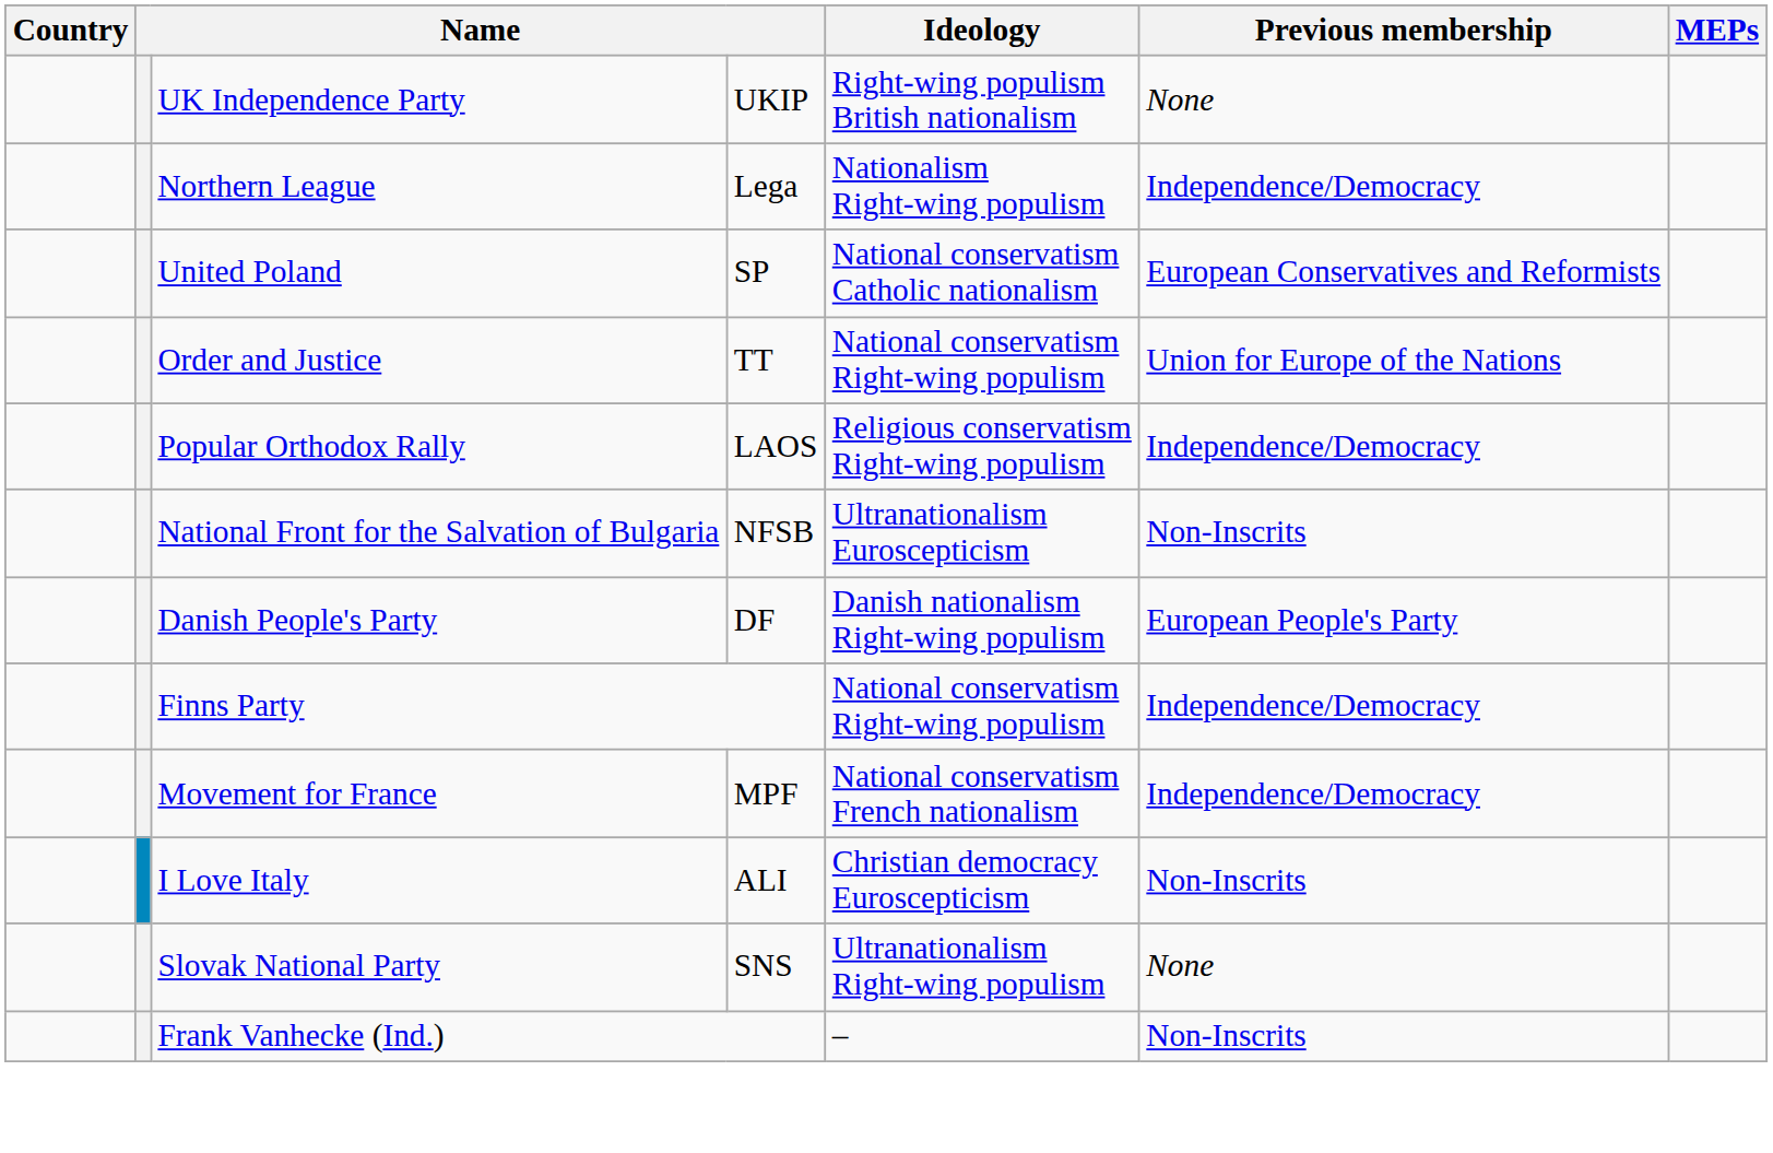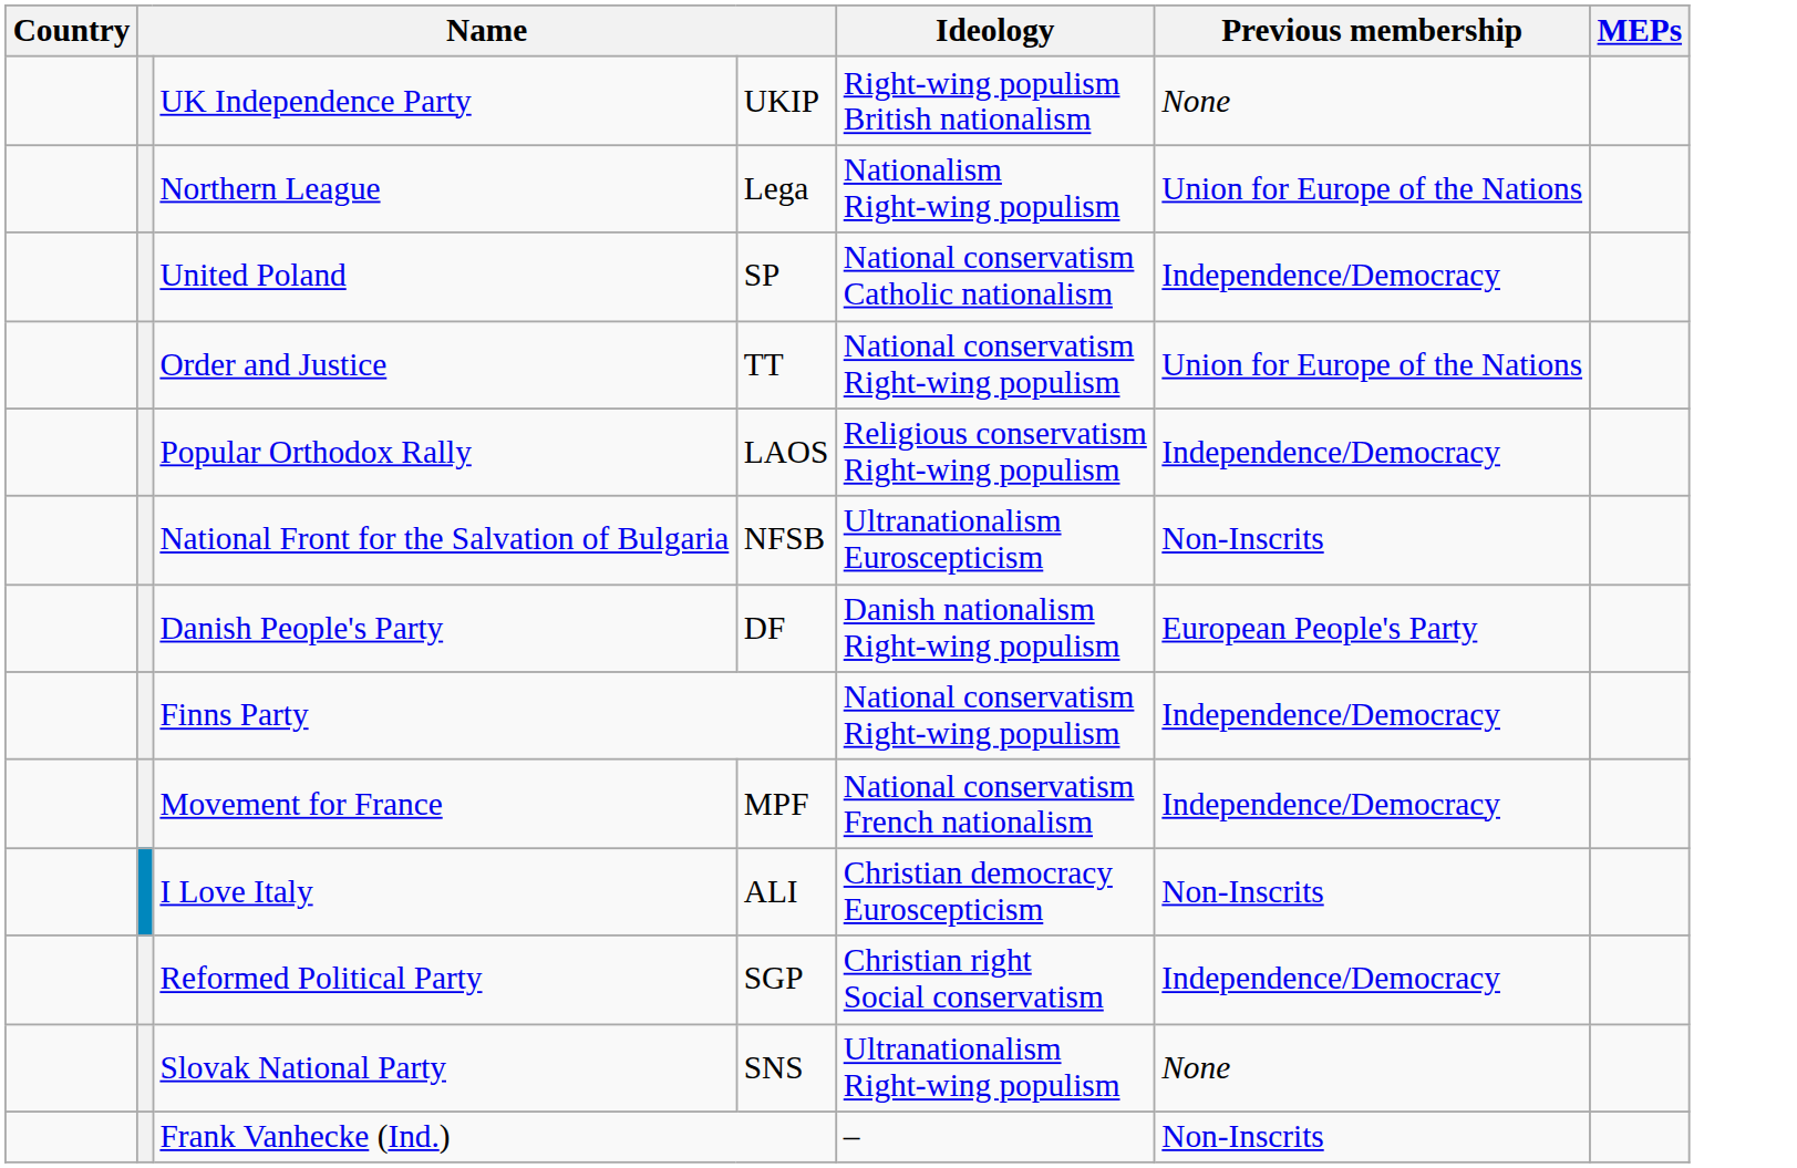Northern League | Previous membership: Independence/Democracy -> Union for Europe of the Nations
United Poland | Previous membership: European Conservatives and Reformists -> Independence/Democracy
+ row: Reformed Political Party | SGP | Christian right Social conservatism | Independence/Democracy
